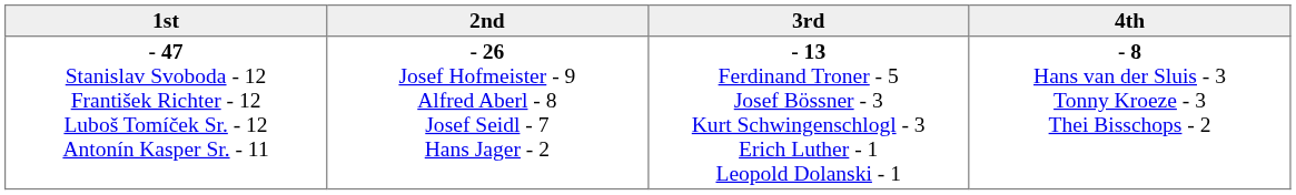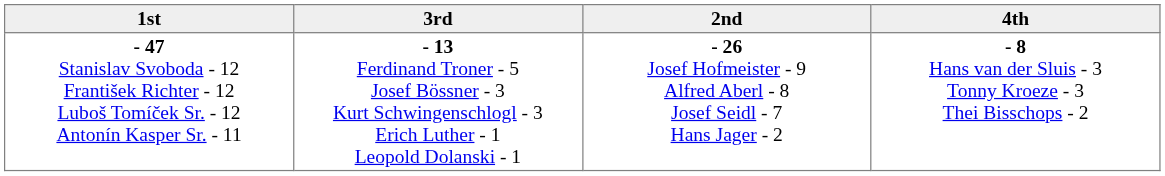columns swapped: 2nd <-> 3rd
